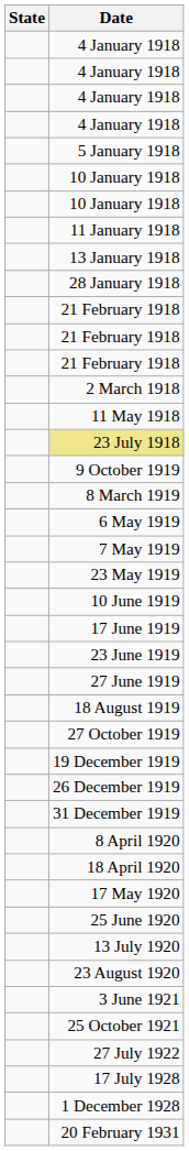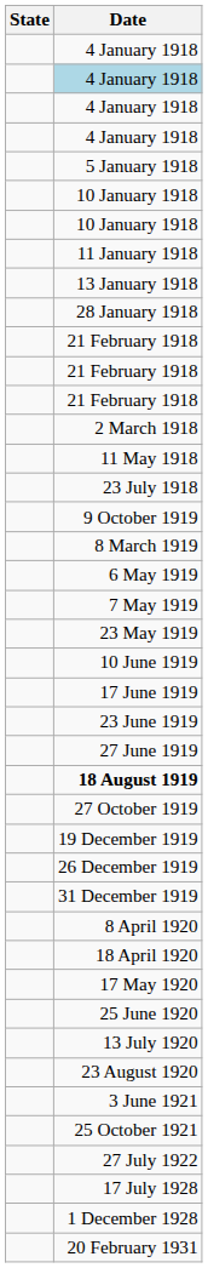row 3 | Date: no background -> lightblue background
row 17 | Date: khaki background -> no background
row 27 | Date: normal -> bold
